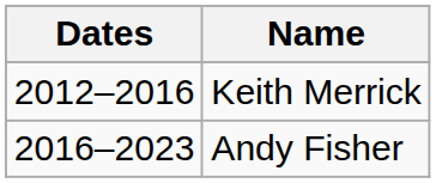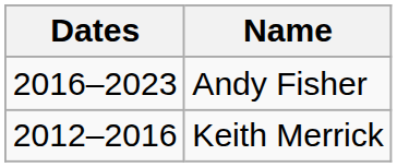rows swapped: Keith Merrick <-> Andy Fisher
